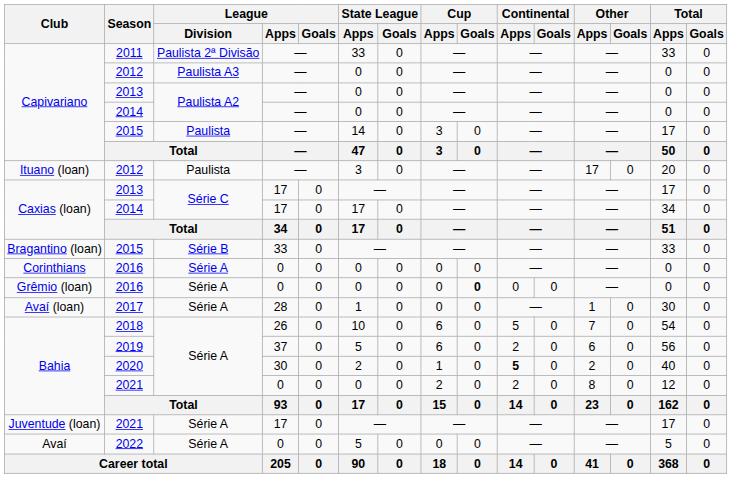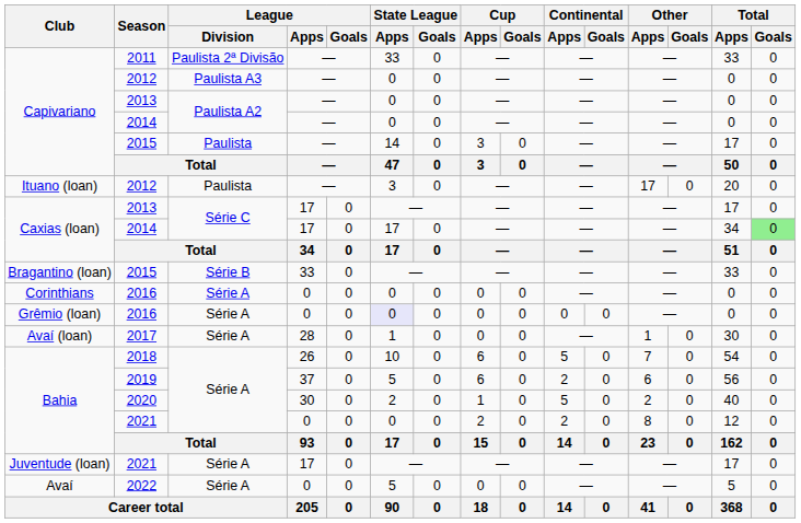Caxias (loan) / 2014 | Total / Goals: no background -> lightgreen background
Grêmio (loan) / 2016 | State League / Apps: no background -> lavender background
Grêmio (loan) / 2016 | Cup / Goals: bold -> normal
2020 | Continental / Apps: bold -> normal
